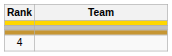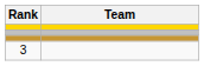row 5 | Rank: 4 -> 3
